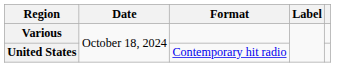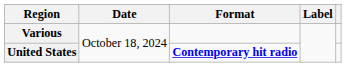United States | Format: normal -> bold
